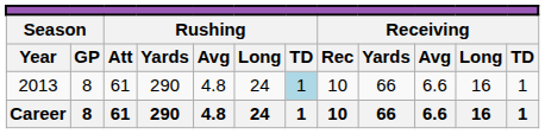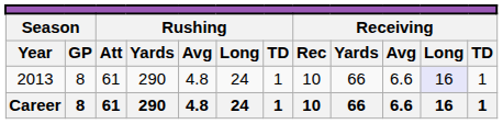2013 | column 7: lightblue background -> no background
2013 | column 11: no background -> lavender background
